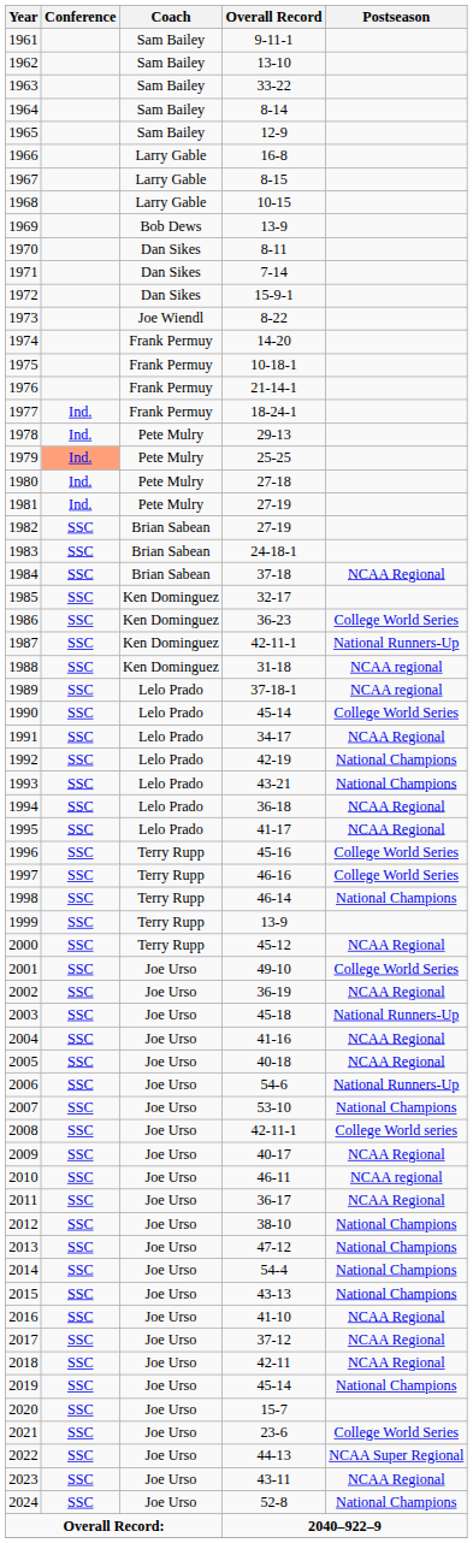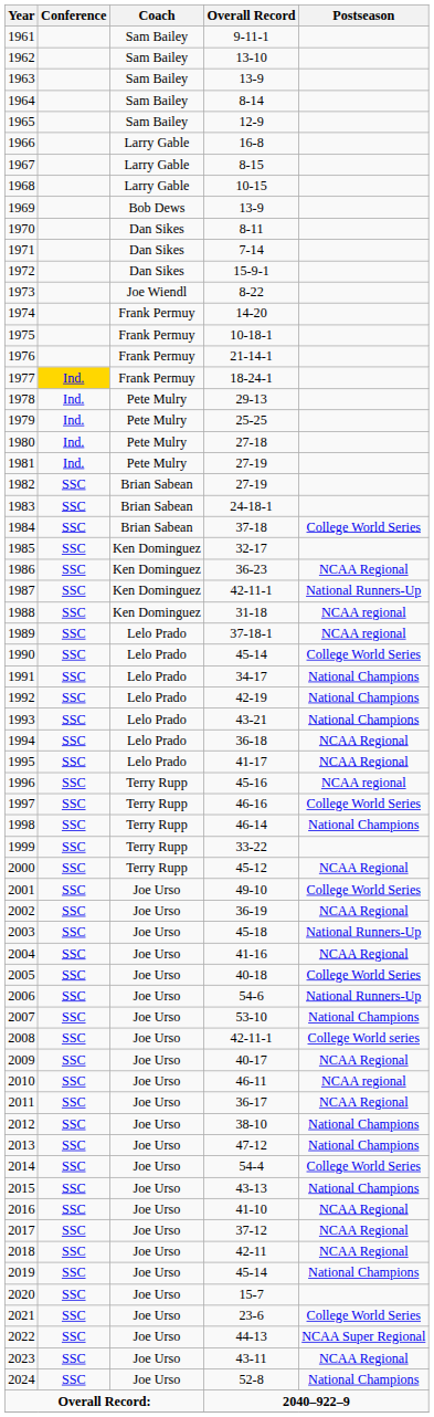1963 | Overall Record: 33-22 -> 13-9
1977 | Conference: no background -> gold background
1979 | Conference: lightsalmon background -> no background
1984 | Postseason: NCAA Regional -> College World Series
1986 | Postseason: College World Series -> NCAA Regional
1991 | Postseason: NCAA Regional -> National Champions
1996 | Postseason: College World Series -> NCAA regional
1999 | Overall Record: 13-9 -> 33-22
2005 | Postseason: NCAA Regional -> College World Series
2014 | Postseason: National Champions -> College World Series
